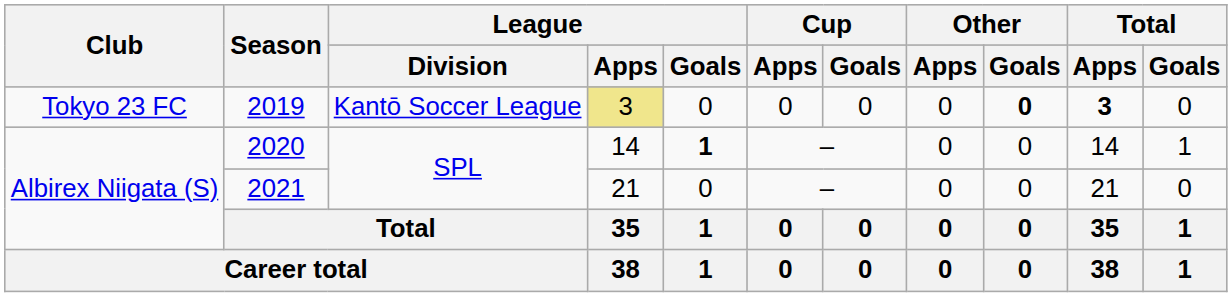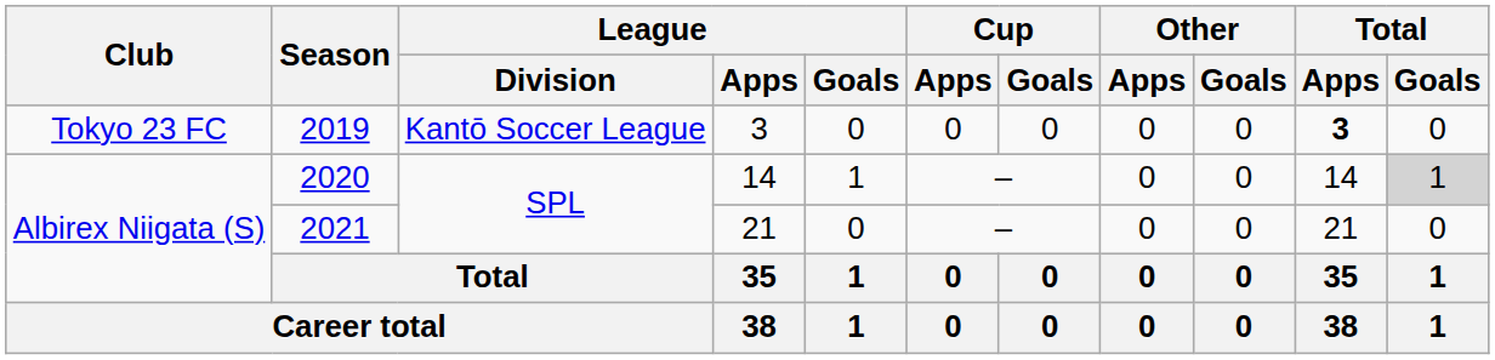2019 | League / Apps: khaki background -> no background
2019 | Other / Goals: bold -> normal
2020 | League / Goals: bold -> normal
2020 | Total / Goals: no background -> lightgrey background
